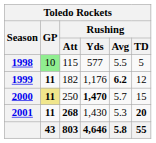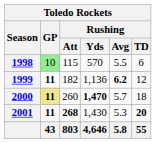1998 | Rushing / Yds: 577 -> 570
1998 | Rushing / TD: 5 -> 6
1999 | Rushing / Yds: 1,176 -> 1,136
2000 | Rushing / Att: 250 -> 260
2000 | Rushing / TD: 15 -> 18
